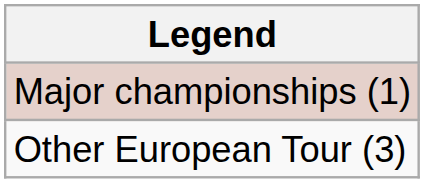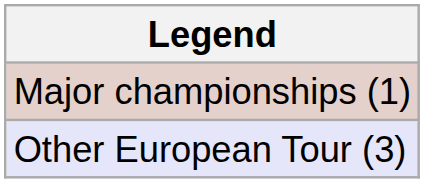row 3 | column 1: no background -> lavender background
